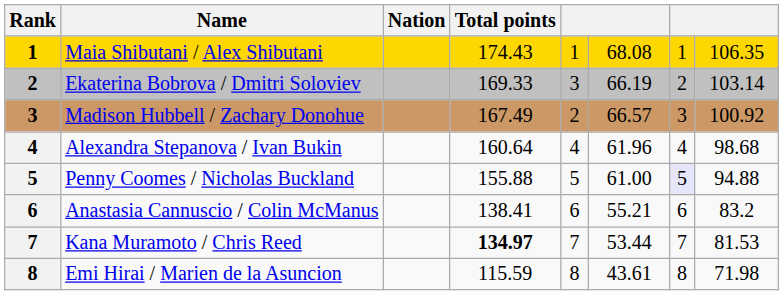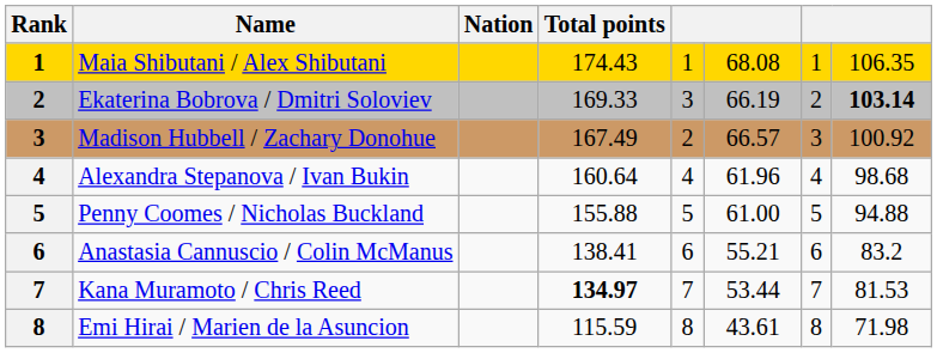Ekaterina Bobrova / Dmitri Soloviev | column 8: normal -> bold
Penny Coomes / Nicholas Buckland | column 7: lavender background -> no background
